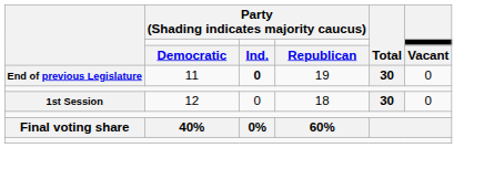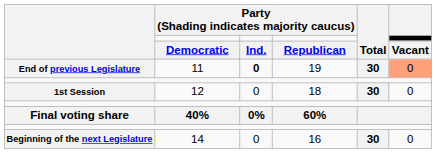End of previous Legislature | column 6: no background -> lightsalmon background
+ row: Beginning of the next Legislature | 14 | 0 | 16 | 30 | 0
